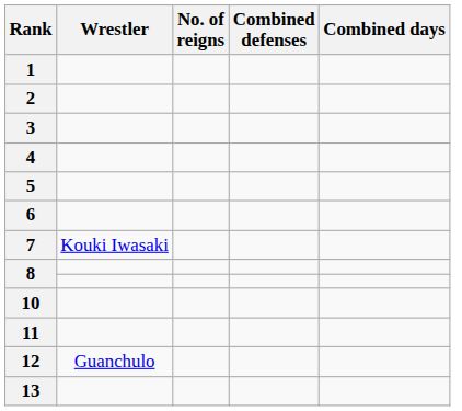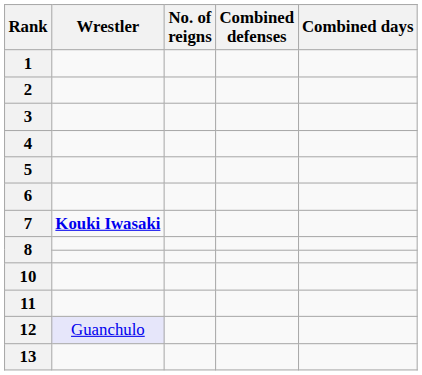7 | Wrestler: normal -> bold
12 | Wrestler: no background -> lavender background
